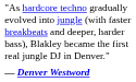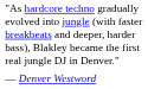row 2 | column 1: bold -> normal
